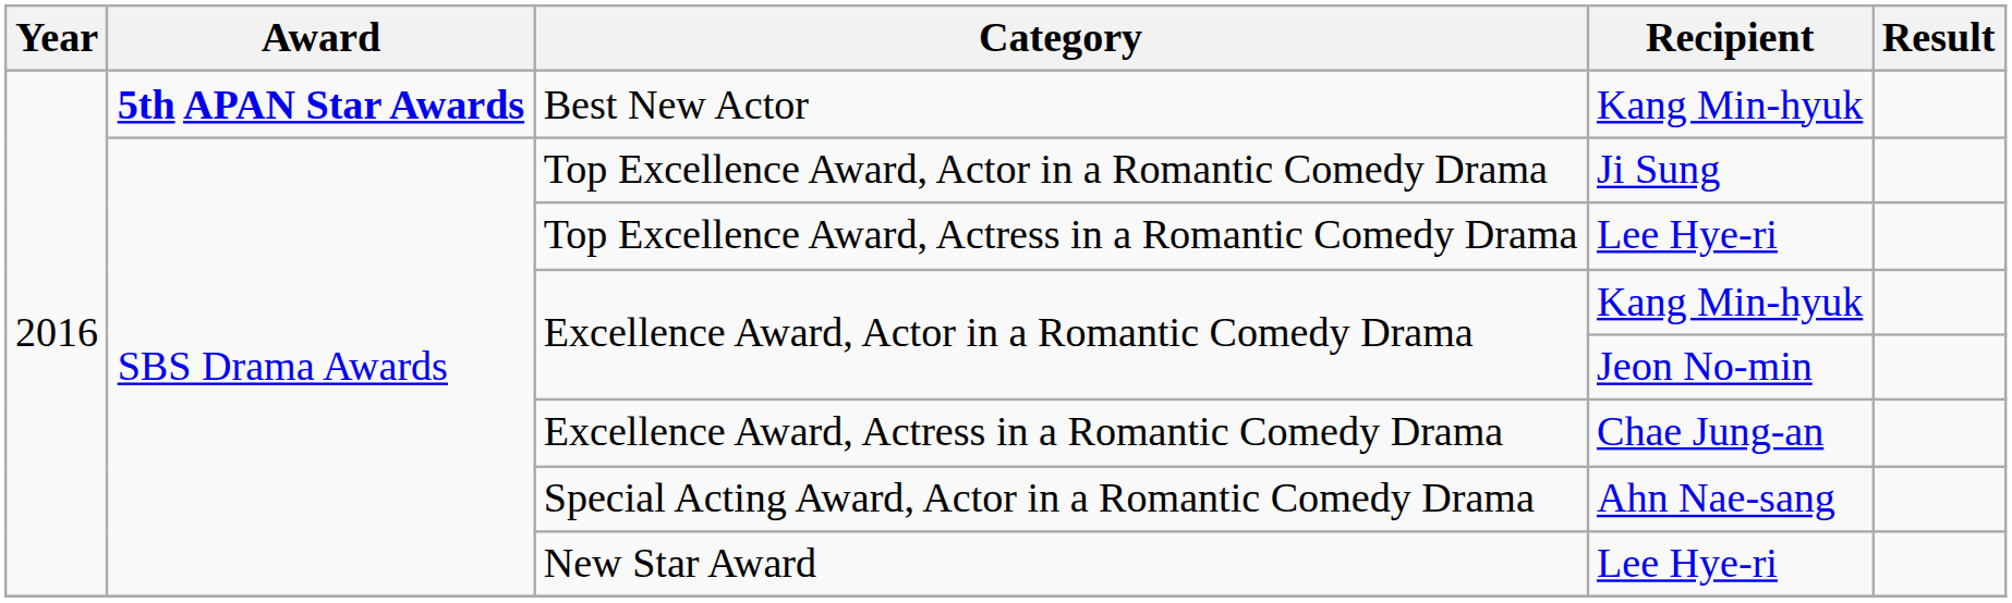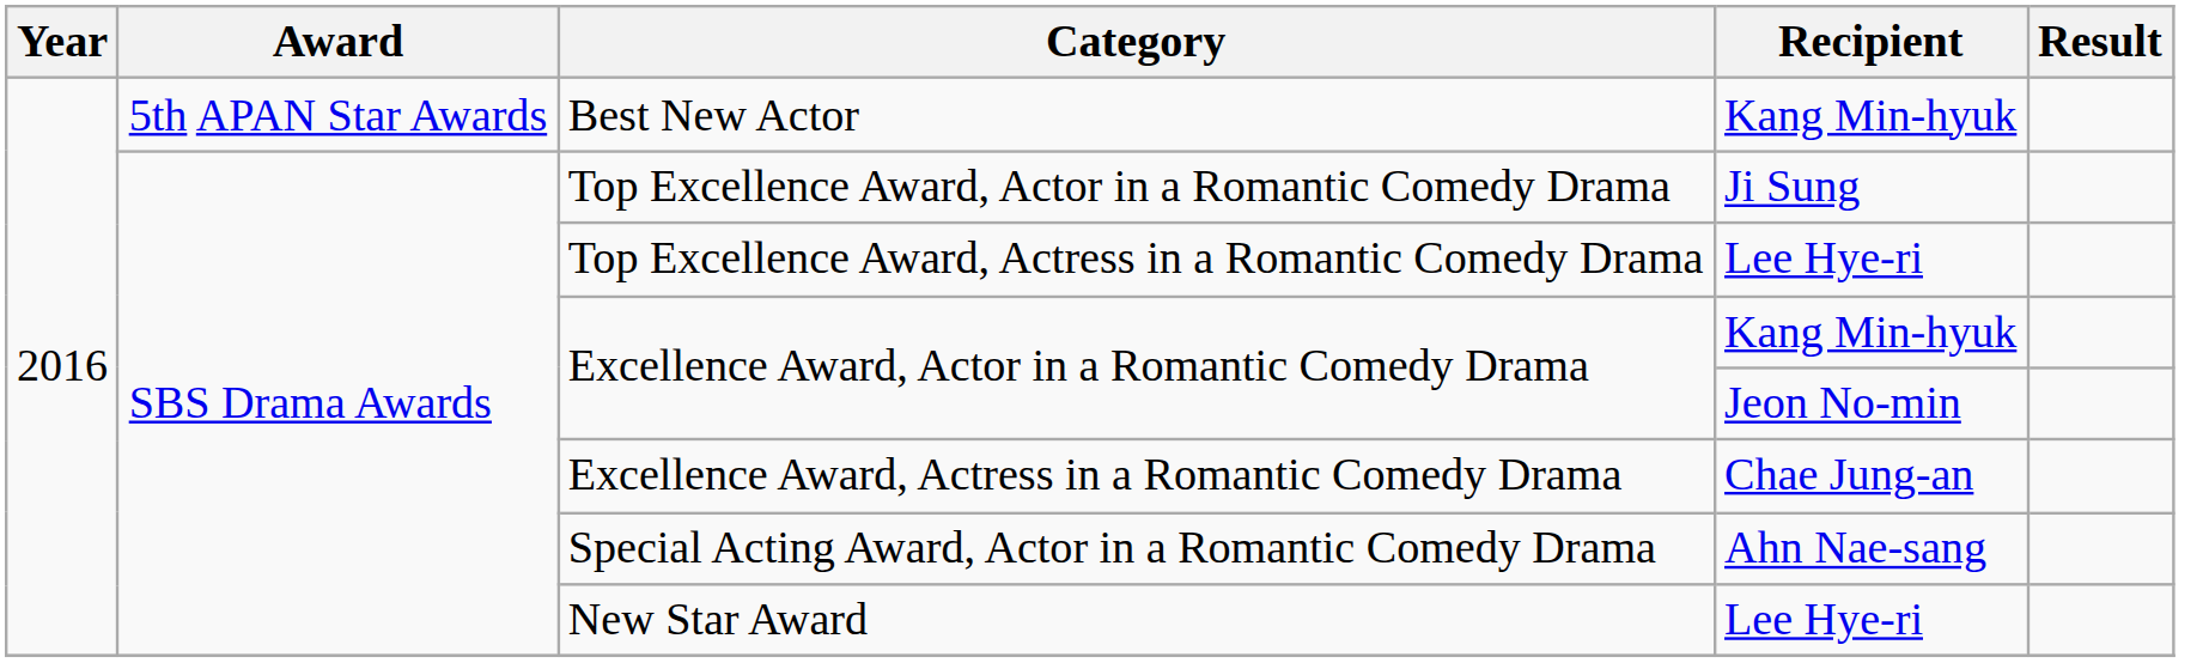Best New Actor | Award: bold -> normal
